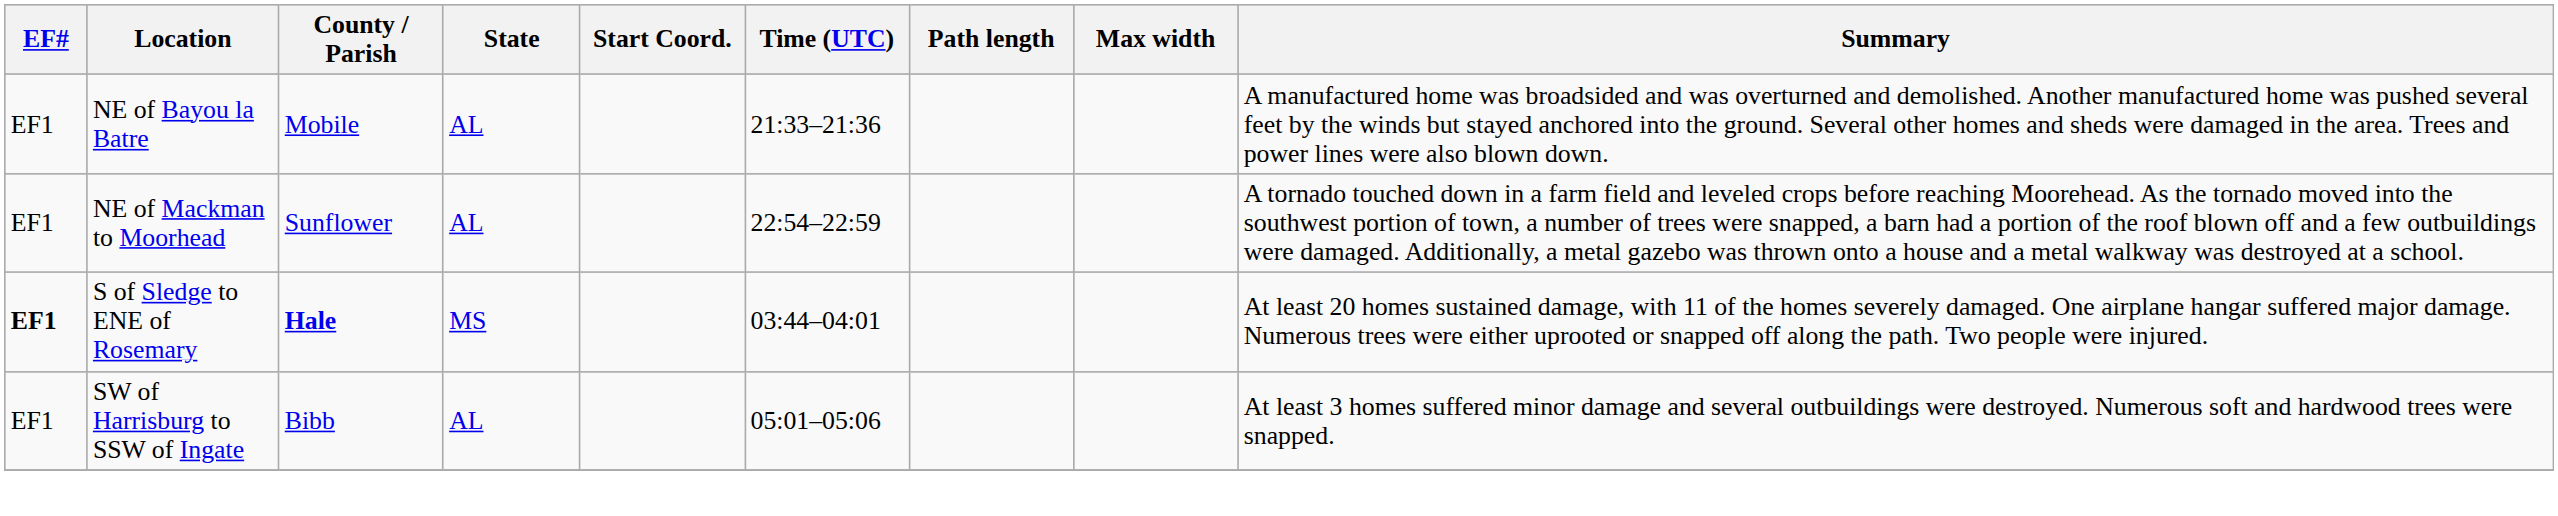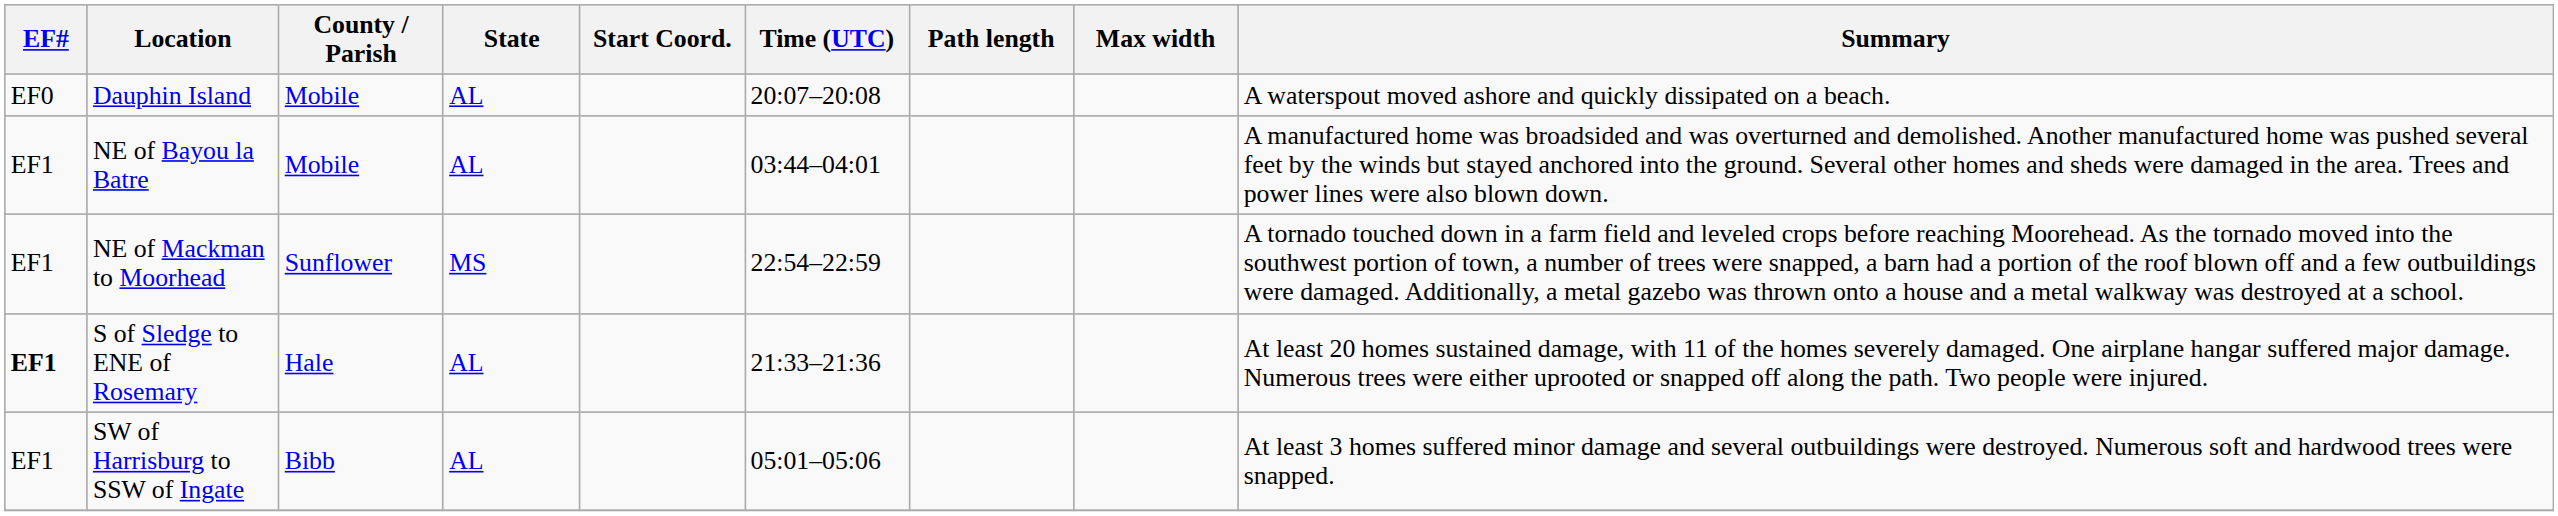+ row: EF0 | Dauphin Island | Mobile | AL | 20:07–20:08 | A waterspout moved ashore and quickly dissipated on a beach.
NE of Bayou la Batre | Time (UTC): 21:33–21:36 -> 03:44–04:01
NE of Mackman to Moorhead | State: AL -> MS
S of Sledge to ENE of Rosemary | County / Parish: bold -> normal
S of Sledge to ENE of Rosemary | State: MS -> AL
S of Sledge to ENE of Rosemary | Time (UTC): 03:44–04:01 -> 21:33–21:36
